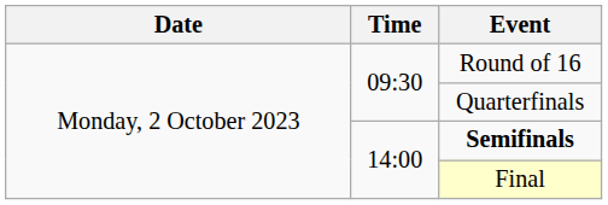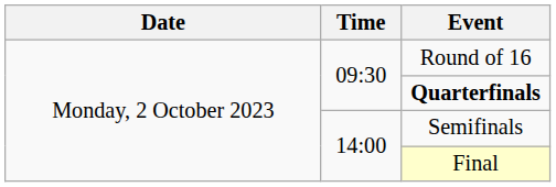Quarterfinals | Event: normal -> bold
Semifinals | Event: bold -> normal
